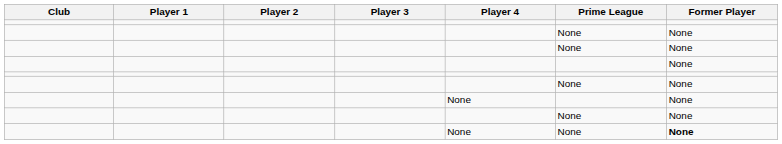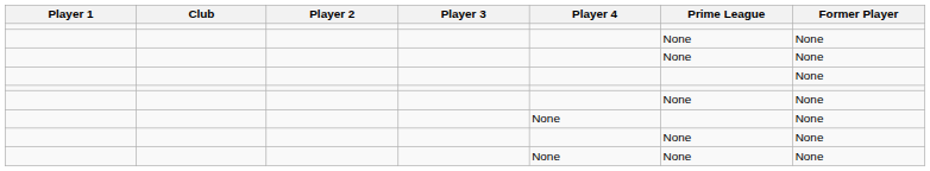columns swapped: Club <-> Player 1
row 10 | Former Player: bold -> normal
